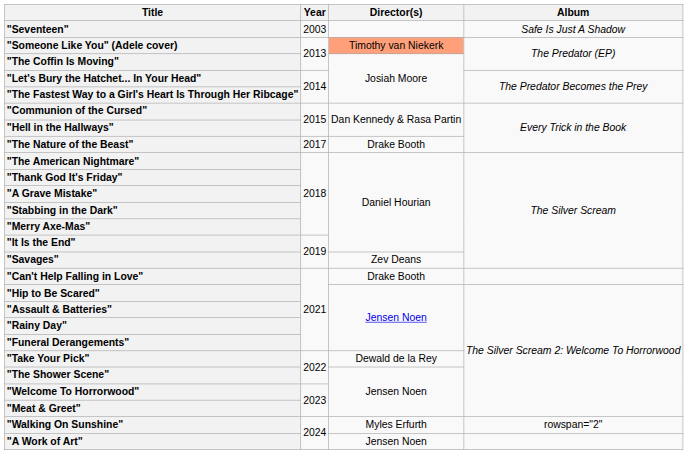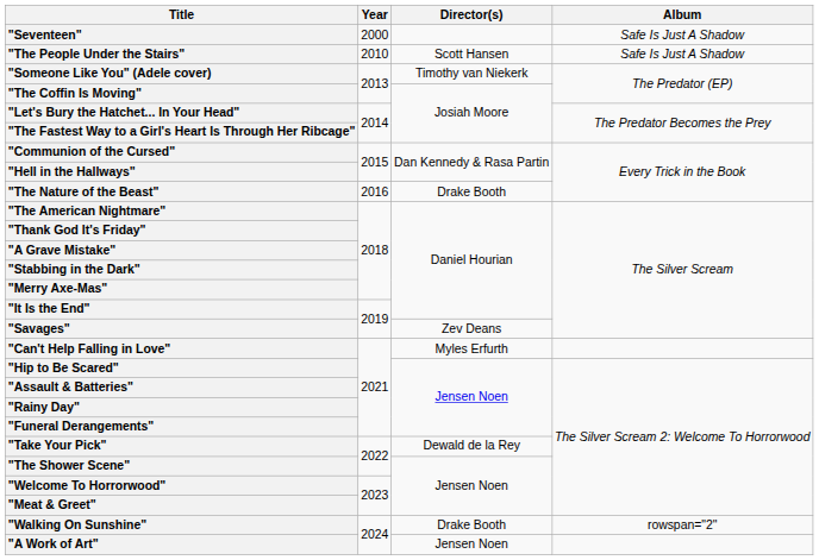"Seventeen" | Year: 2003 -> 2000
+ row: "The People Under the Stairs" | 2010 | Scott Hansen | Safe Is Just A Shadow
"Someone Like You" (Adele cover) | Director(s): lightsalmon background -> no background
"The Nature of the Beast" | Year: 2017 -> 2016
"Can't Help Falling in Love" | Director(s): Drake Booth -> Myles Erfurth
"Walking On Sunshine" | Director(s): Myles Erfurth -> Drake Booth
